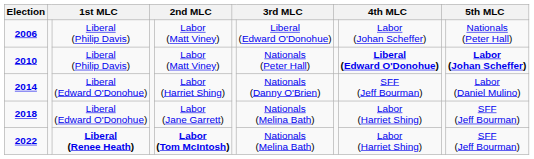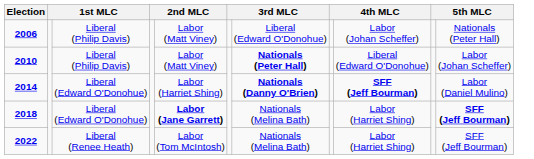2010 | column 7: normal -> bold
2010 | column 9: bold -> normal
2010 | column 11: bold -> normal
2014 | column 7: normal -> bold
2014 | column 9: normal -> bold
2018 | column 5: normal -> bold
2018 | column 11: normal -> bold
2022 | column 3: bold -> normal
2022 | column 5: bold -> normal
